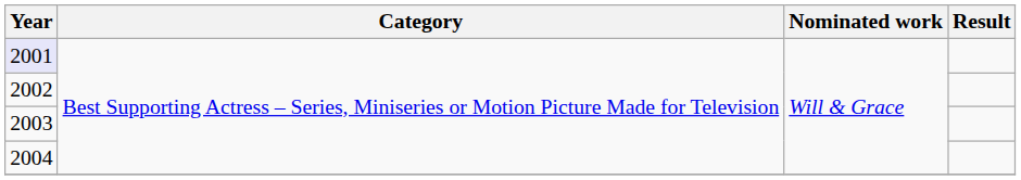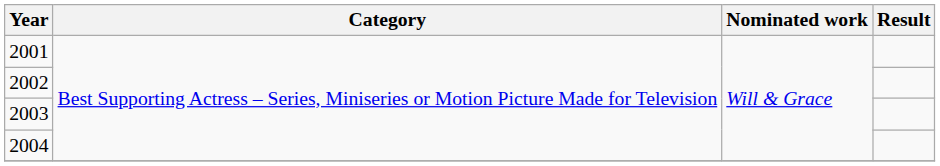2001 | Year: lavender background -> no background
